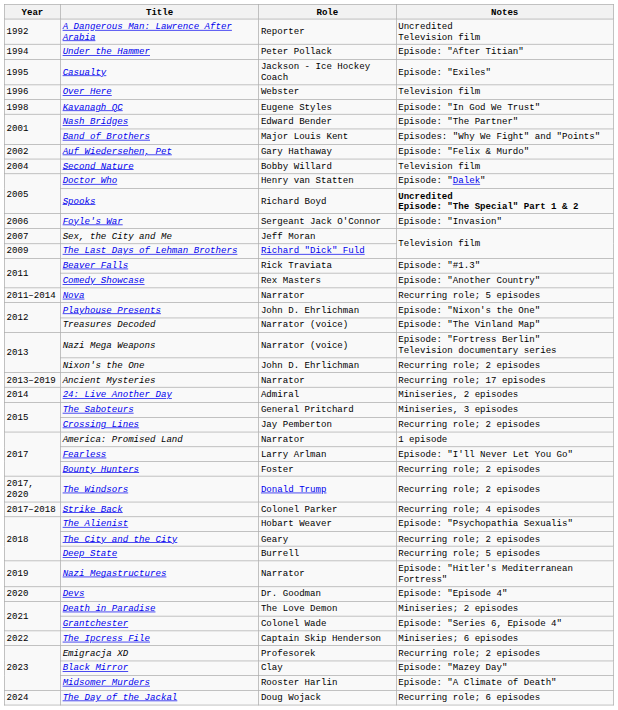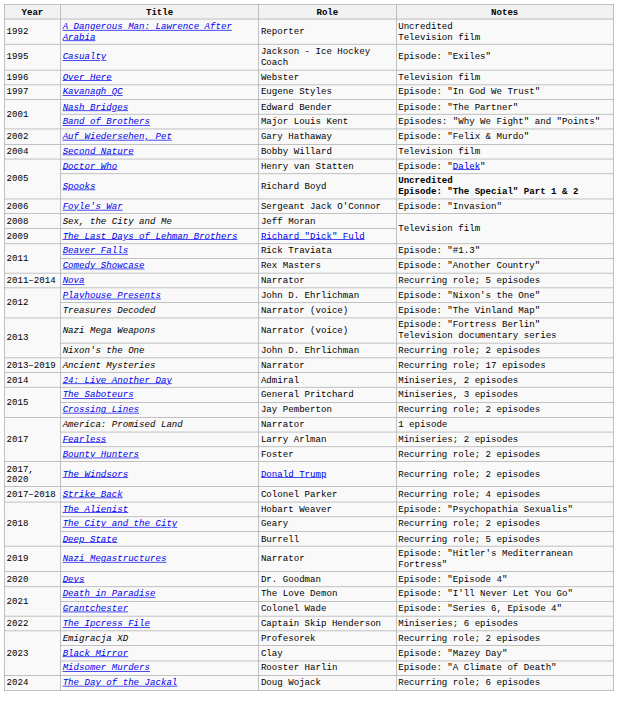- row: 1994 | Under the Hammer | Peter Pollack | Episode: "After Titian"
Kavanagh QC | Year: 1998 -> 1997
Sex, the City and Me | Year: 2007 -> 2008
Fearless | Notes: Episode: "I'll Never Let You Go" -> Miniseries; 2 episodes
Death in Paradise | Notes: Miniseries; 2 episodes -> Episode: "I'll Never Let You Go"
